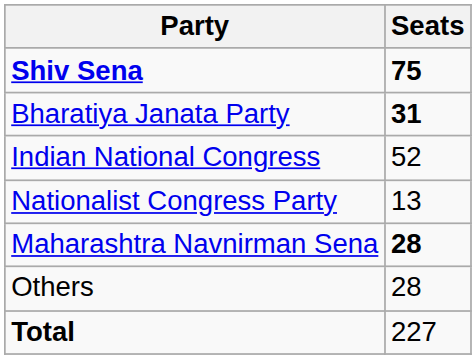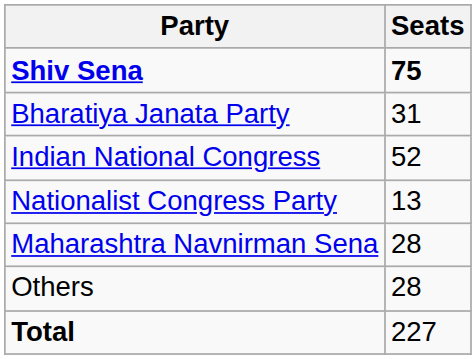Bharatiya Janata Party | Seats: bold -> normal
Maharashtra Navnirman Sena | Seats: bold -> normal
